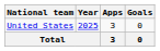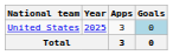United States | Goals: no background -> lightblue background
